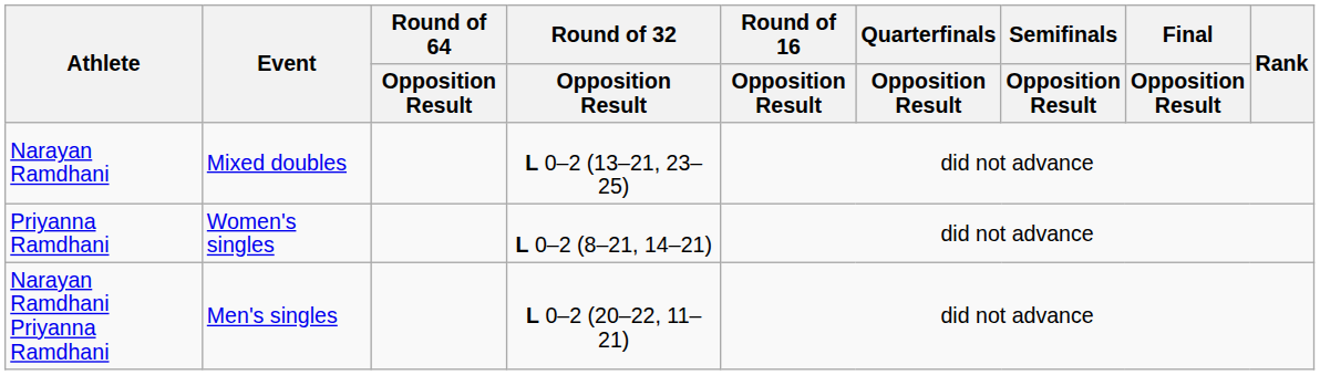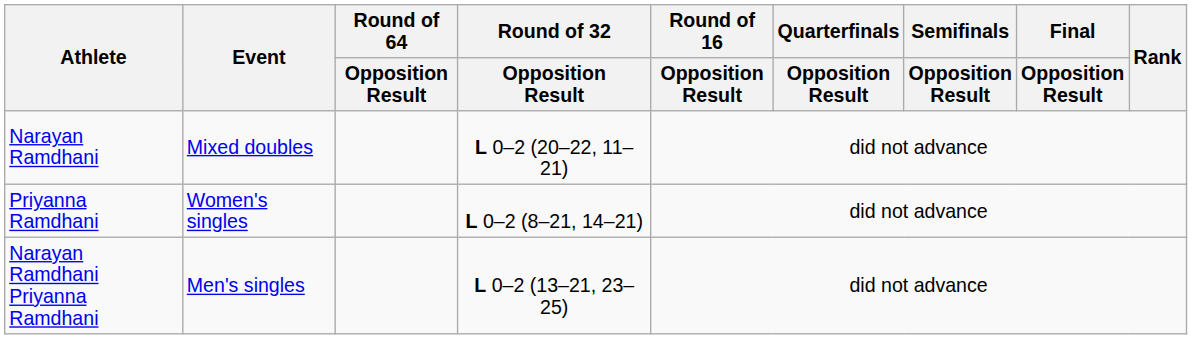Narayan Ramdhani | Round of 32 / Opposition Result: L 0–2 (13–21, 23–25) -> L 0–2 (20–22, 11–21)
Narayan Ramdhani Priyanna Ramdhani | Round of 32 / Opposition Result: L 0–2 (20–22, 11–21) -> L 0–2 (13–21, 23–25)
